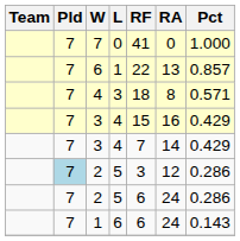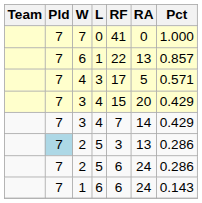row 4 | RF: 18 -> 17
row 4 | RA: 8 -> 5
row 5 | RA: 16 -> 20
row 7 | RA: 12 -> 13
